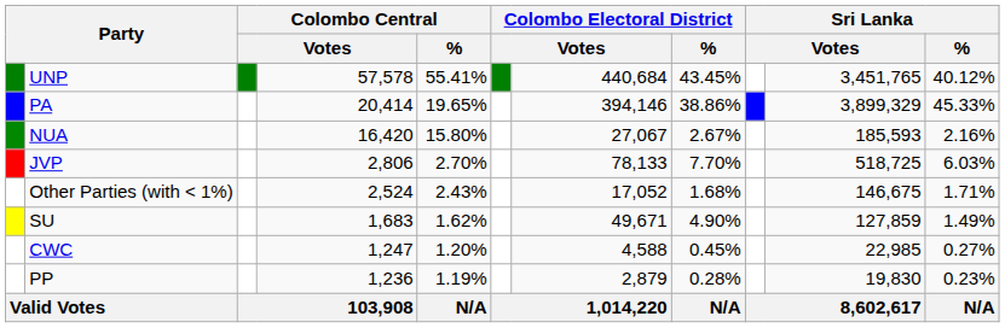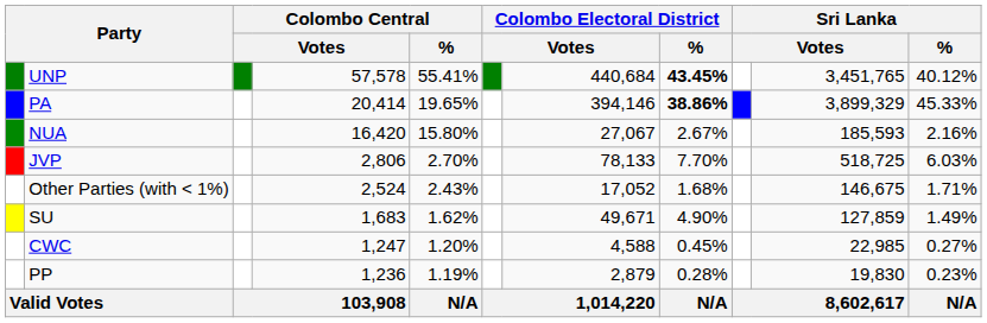UNP | Colombo Electoral District / %: normal -> bold
PA | Colombo Electoral District / %: normal -> bold
